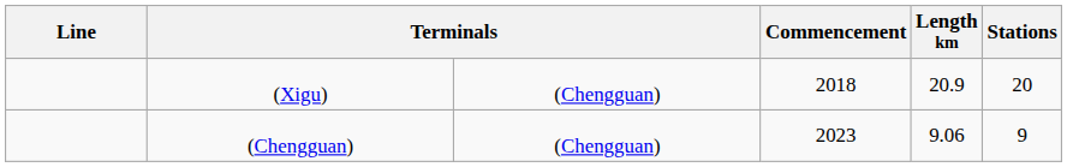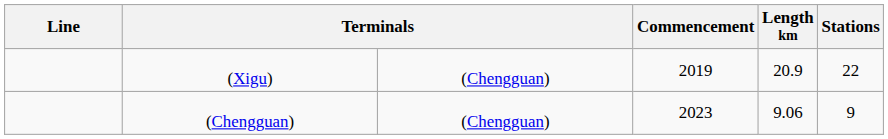(Xigu) | Commencement: 2018 -> 2019
(Xigu) | Stations: 20 -> 22
